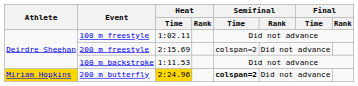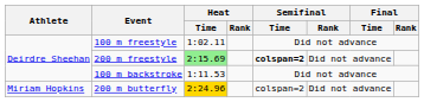200 m freestyle | Heat / Time: no background -> lightgreen background
200 m freestyle | Semifinal / Time: normal -> bold
200 m butterfly | Athlete: gold background -> no background
200 m butterfly | Semifinal / Time: bold -> normal
